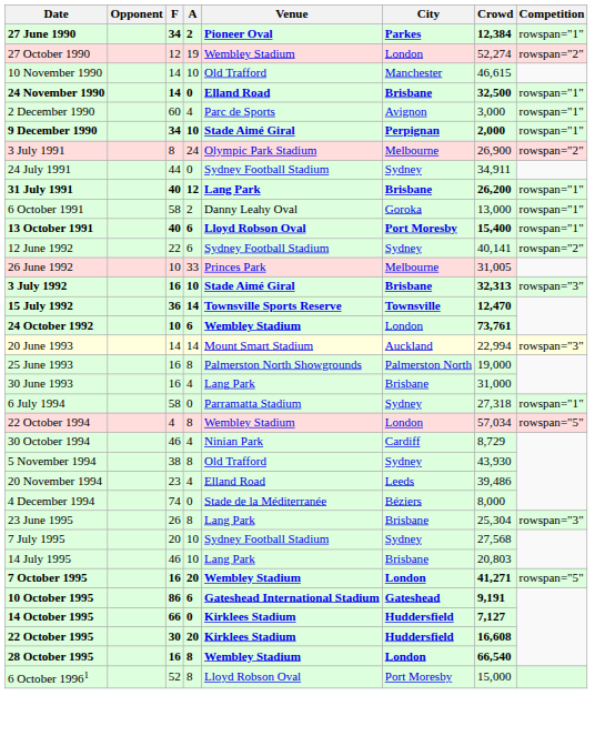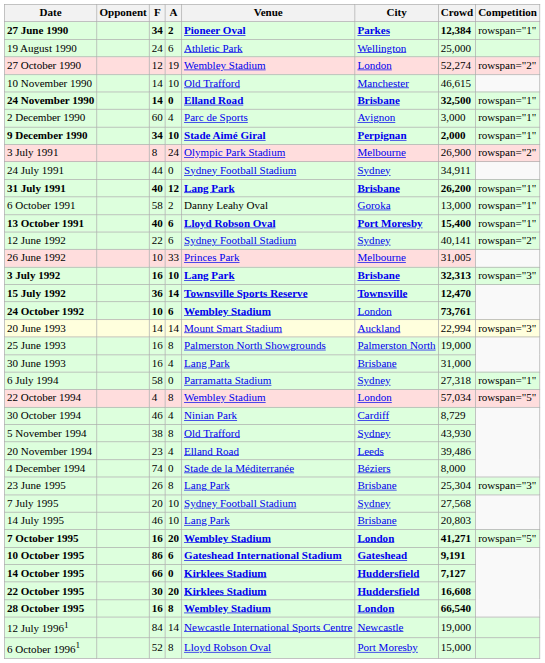+ row: 19 August 1990 | 24 | 6 | Athletic Park | Wellington | 25,000
3 July 1992 | Venue: Stade Aimé Giral -> Lang Park
+ row: 12 July 19961 | 84 | 14 | Newcastle International Sports Centre | Newcastle | 19,000
